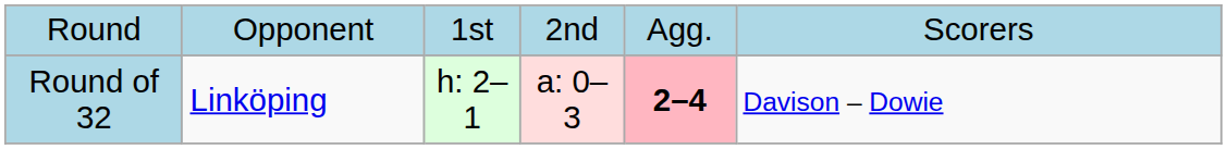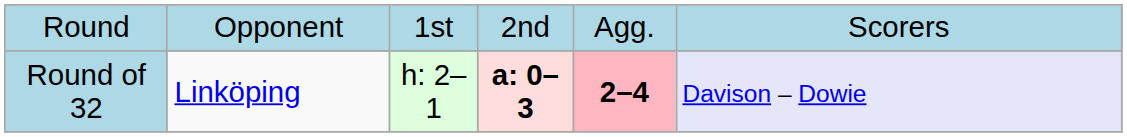Round of 32 | column 4: normal -> bold
Round of 32 | column 6: no background -> lavender background
